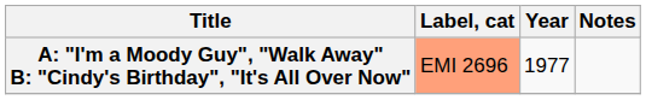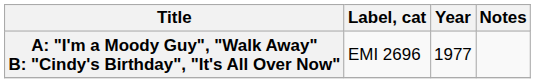row 2 | Label, cat: lightsalmon background -> no background
